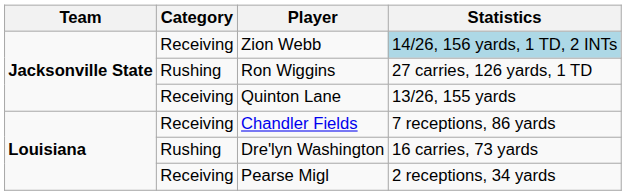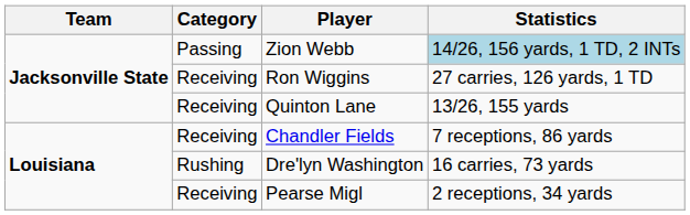Zion Webb | Category: Receiving -> Passing
Ron Wiggins | Category: Rushing -> Receiving
